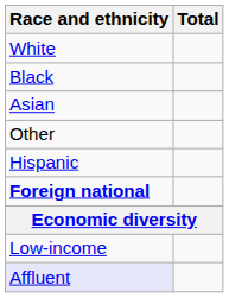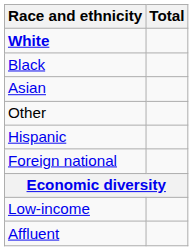White | Race and ethnicity: normal -> bold
Foreign national | Race and ethnicity: bold -> normal
Affluent | Race and ethnicity: lavender background -> no background
